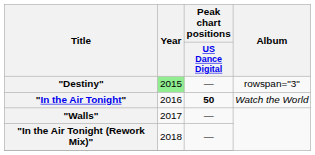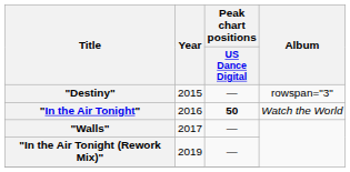"Destiny" | Year: lightgreen background -> no background
"In the Air Tonight (Rework Mix)" | Year: 2018 -> 2019
